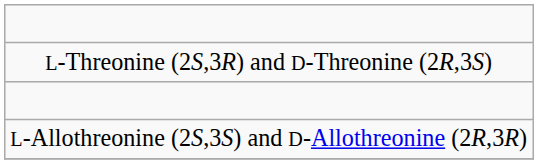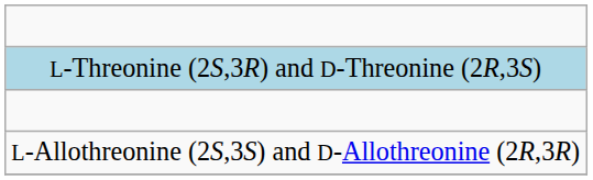row 2 | column 1: no background -> lightblue background
